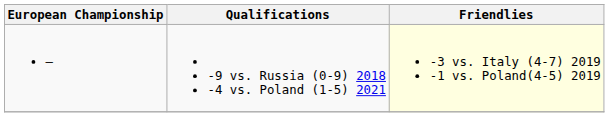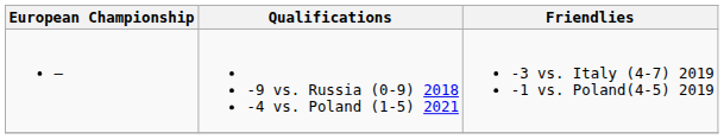-9 vs. Russia (0-9) 2018 -4 vs. Poland (1-5) 2021 | Friendlies: lightyellow background -> no background
